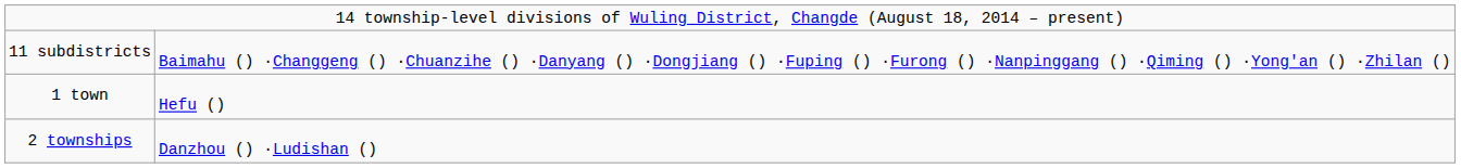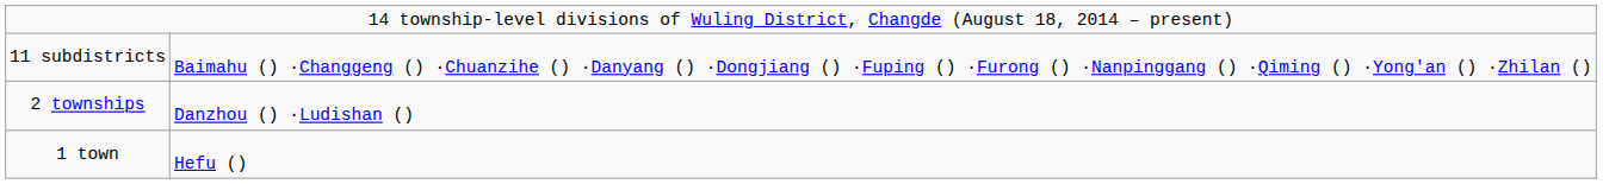rows swapped: 1 town <-> 2 townships
